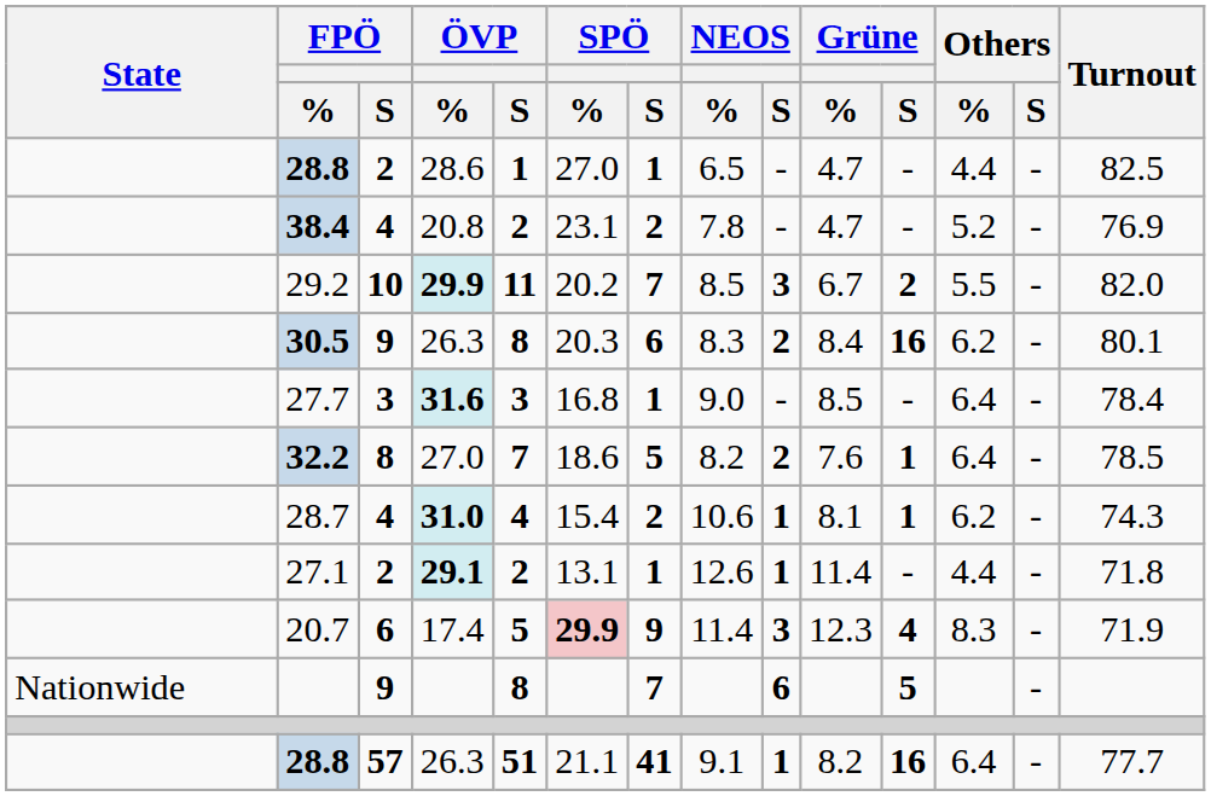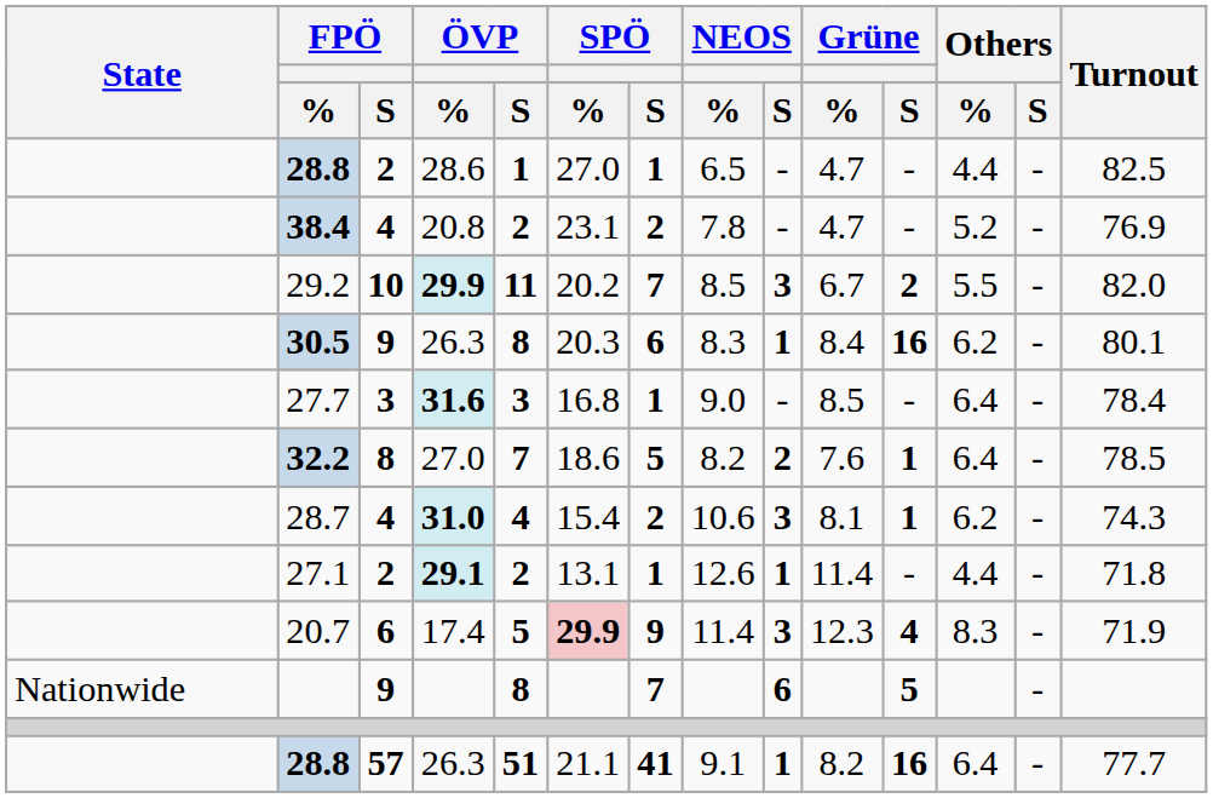30.5 | NEOS / S: 2 -> 1
28.7 | NEOS / S: 1 -> 3
